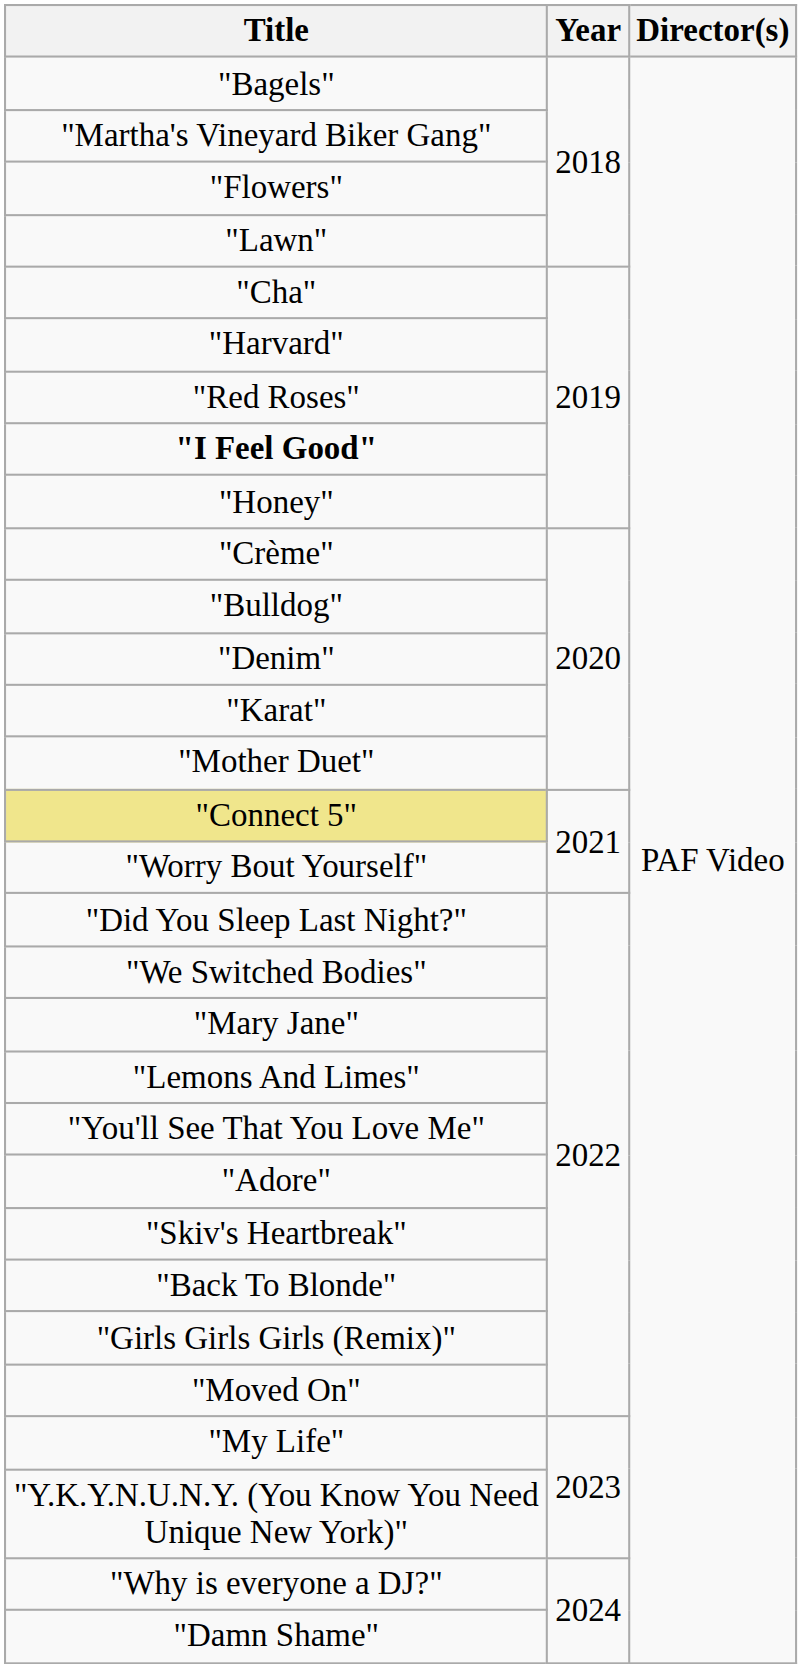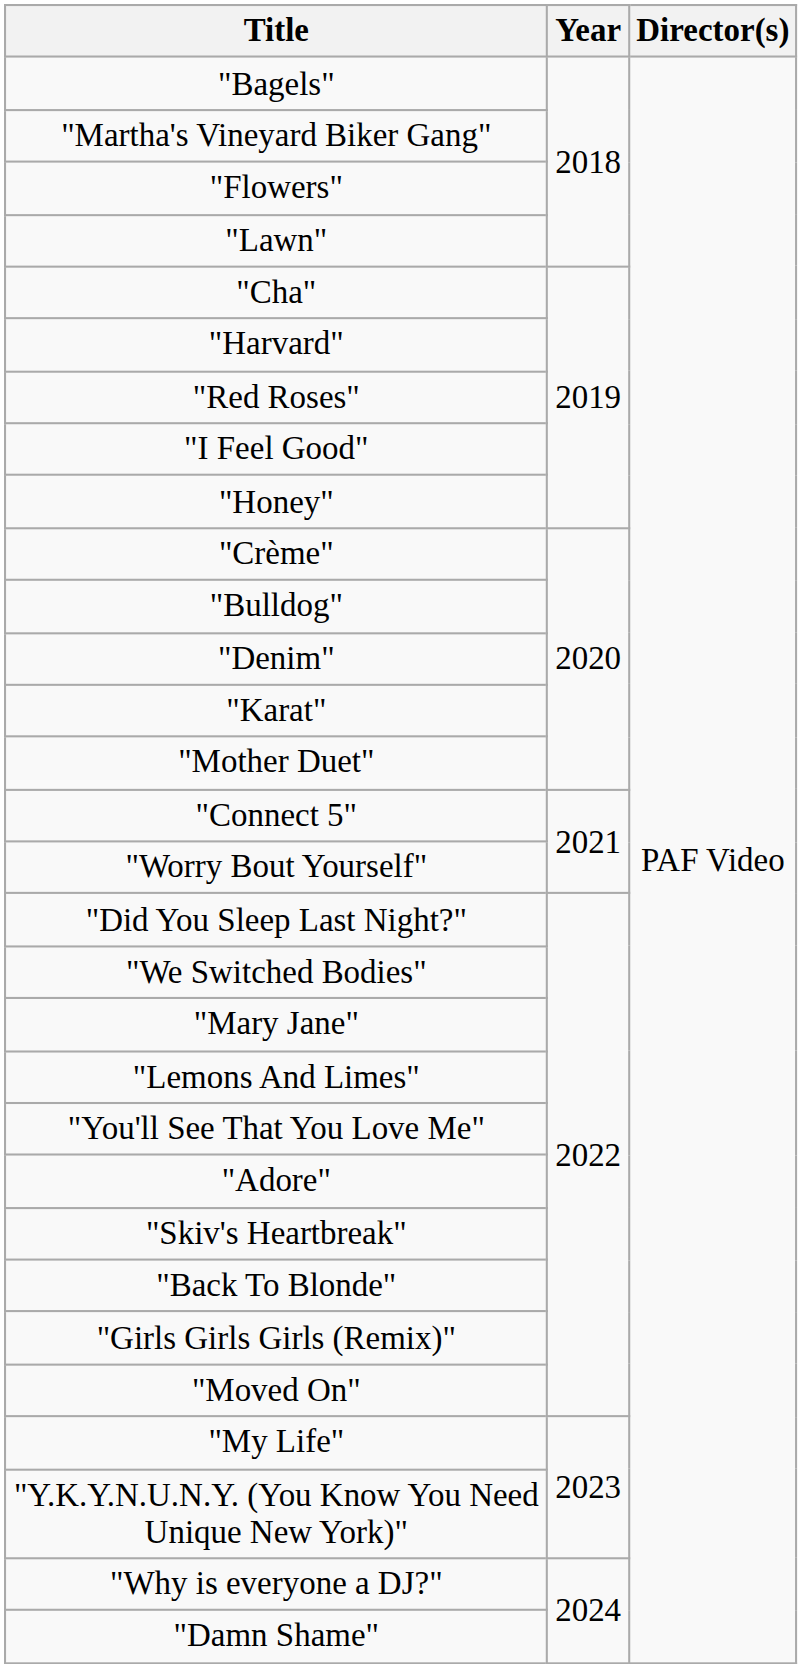"I Feel Good" | Title: bold -> normal
"Connect 5" | Title: khaki background -> no background
